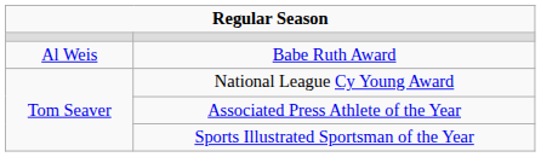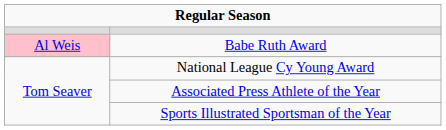Babe Ruth Award | column 1: no background -> pink background
